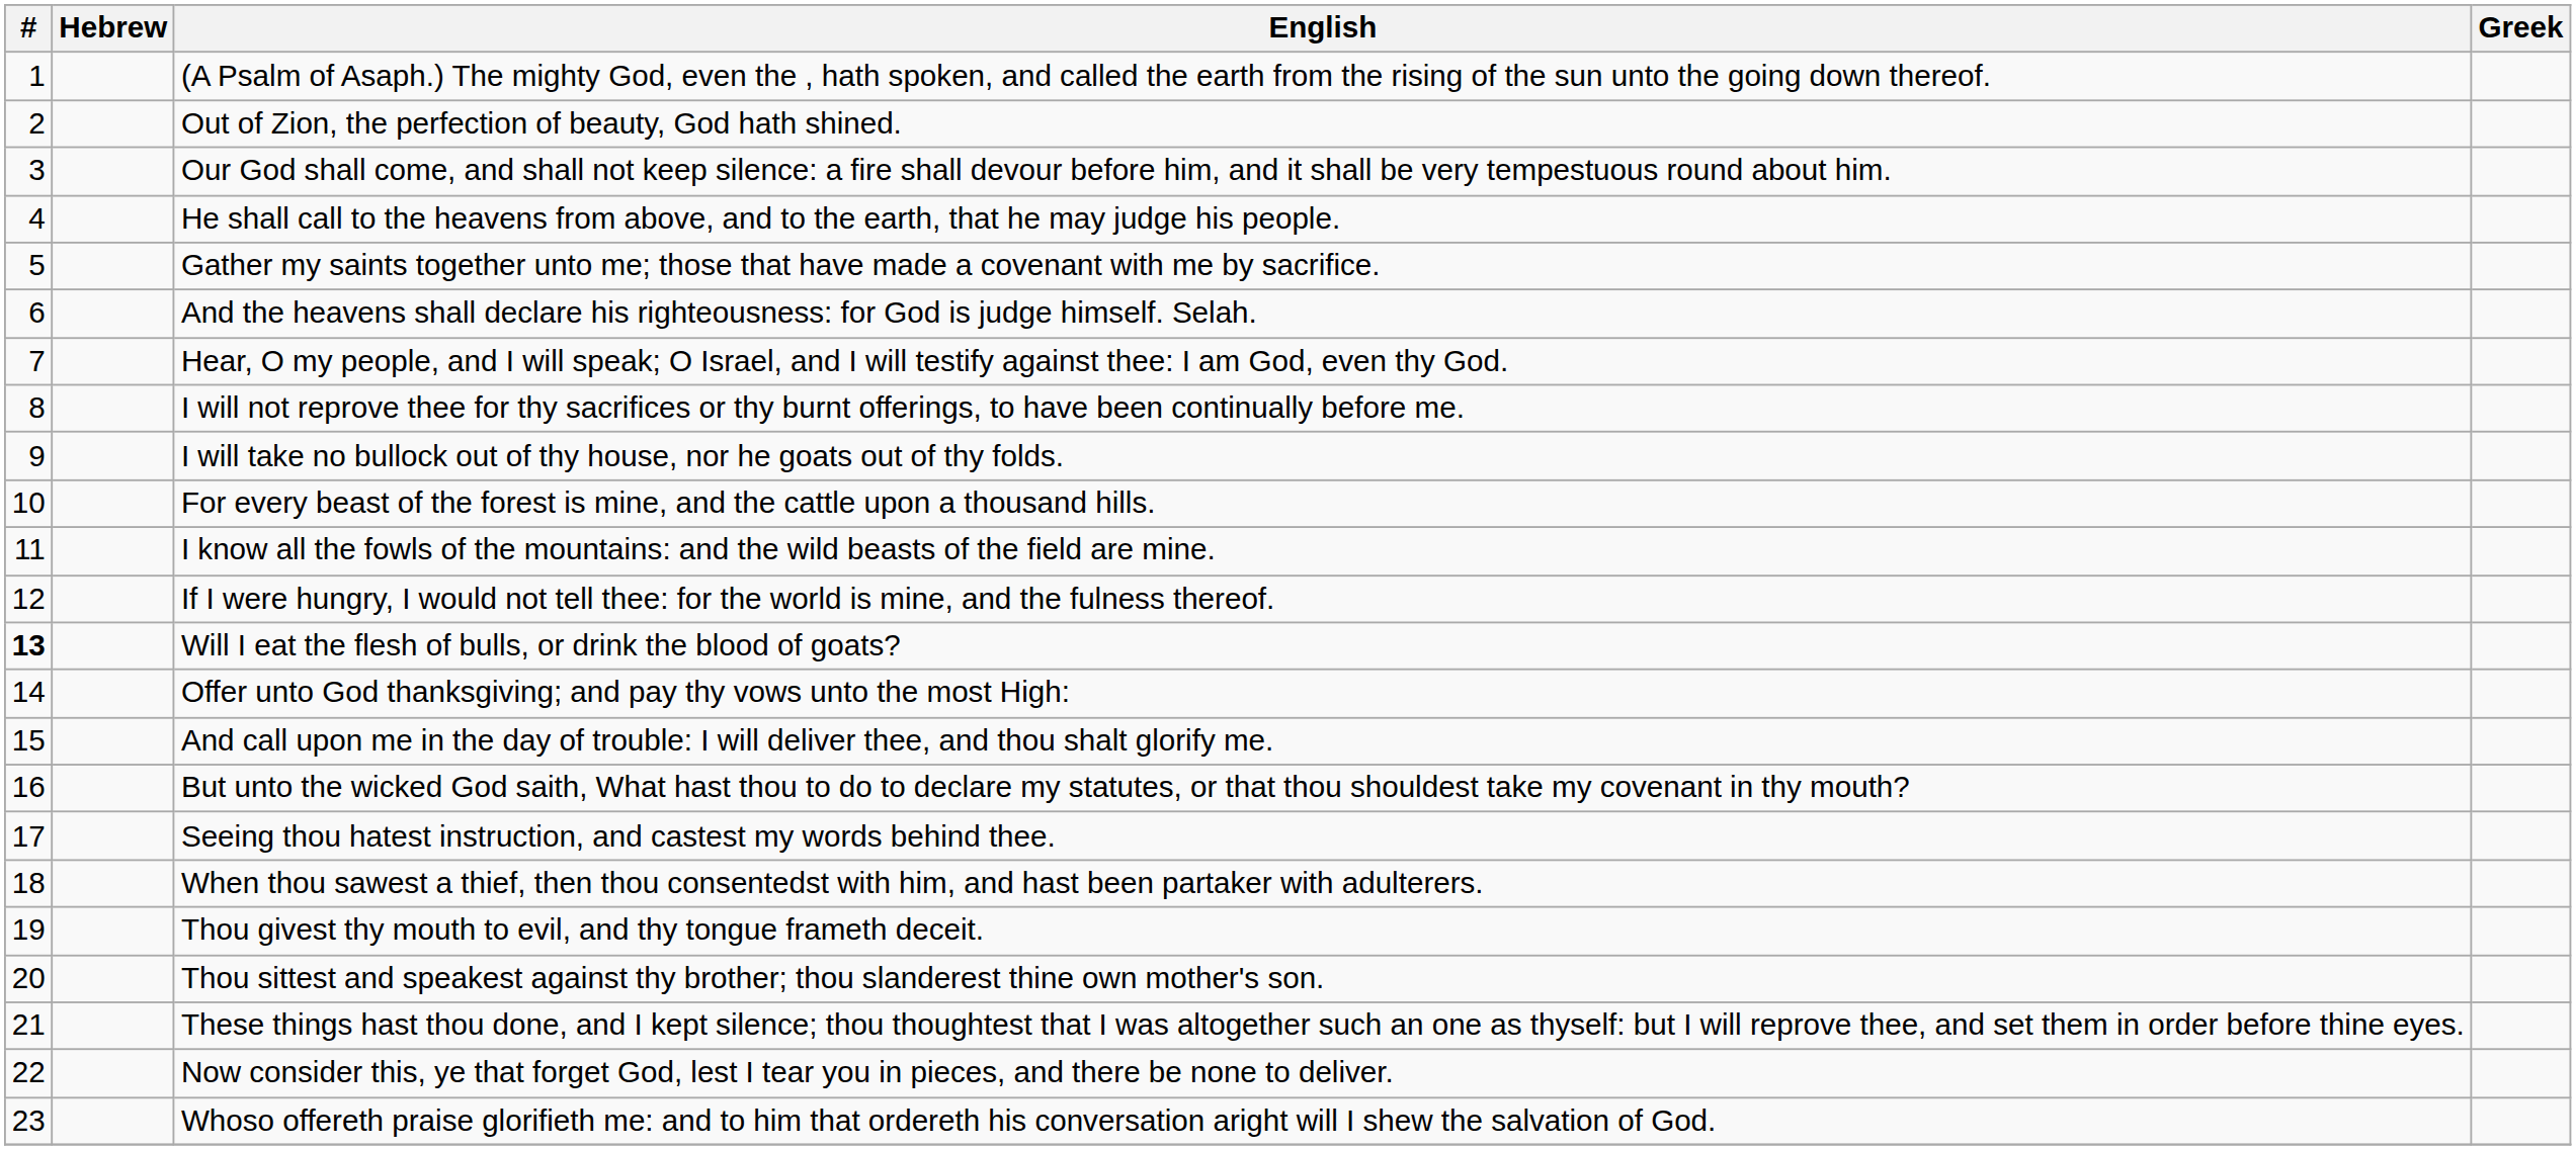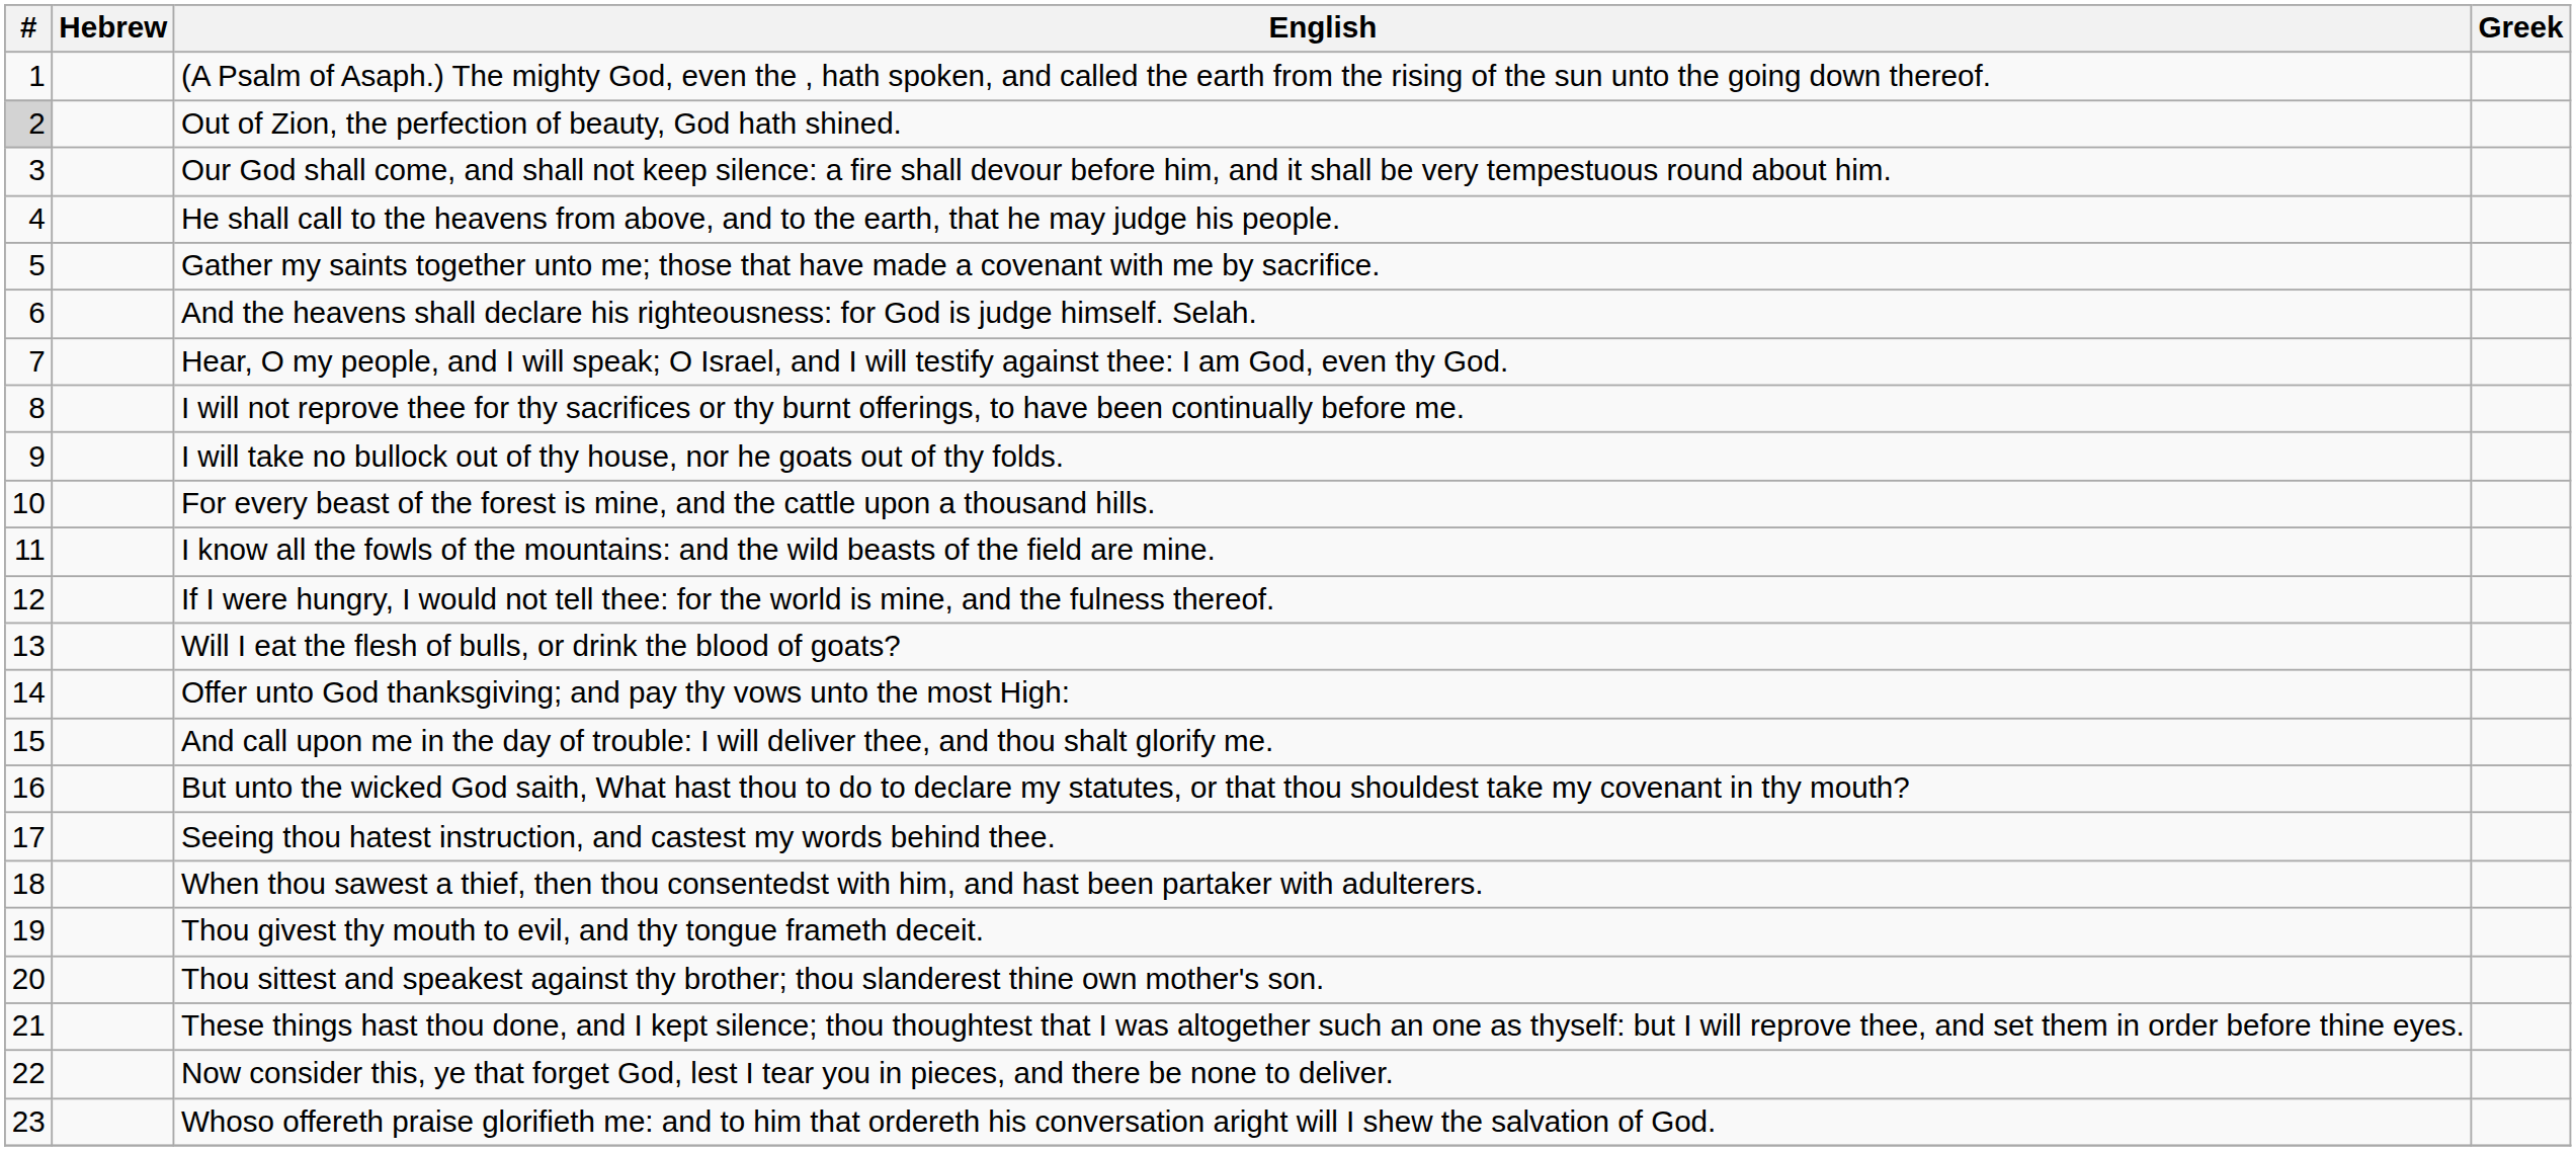Out of Zion, the perfection of beauty, God hath shined. | #: no background -> lightgrey background
Will I eat the flesh of bulls, or drink the blood of goats? | #: bold -> normal
